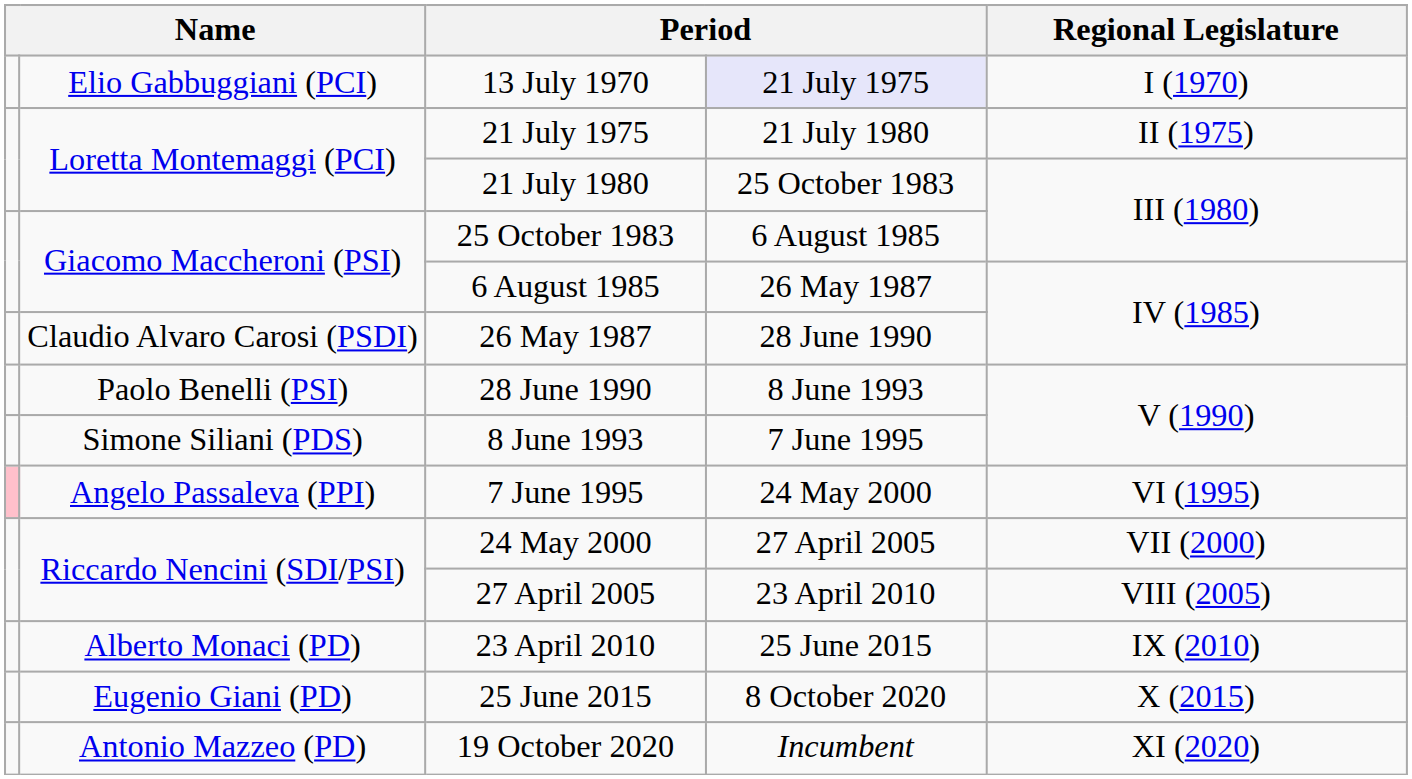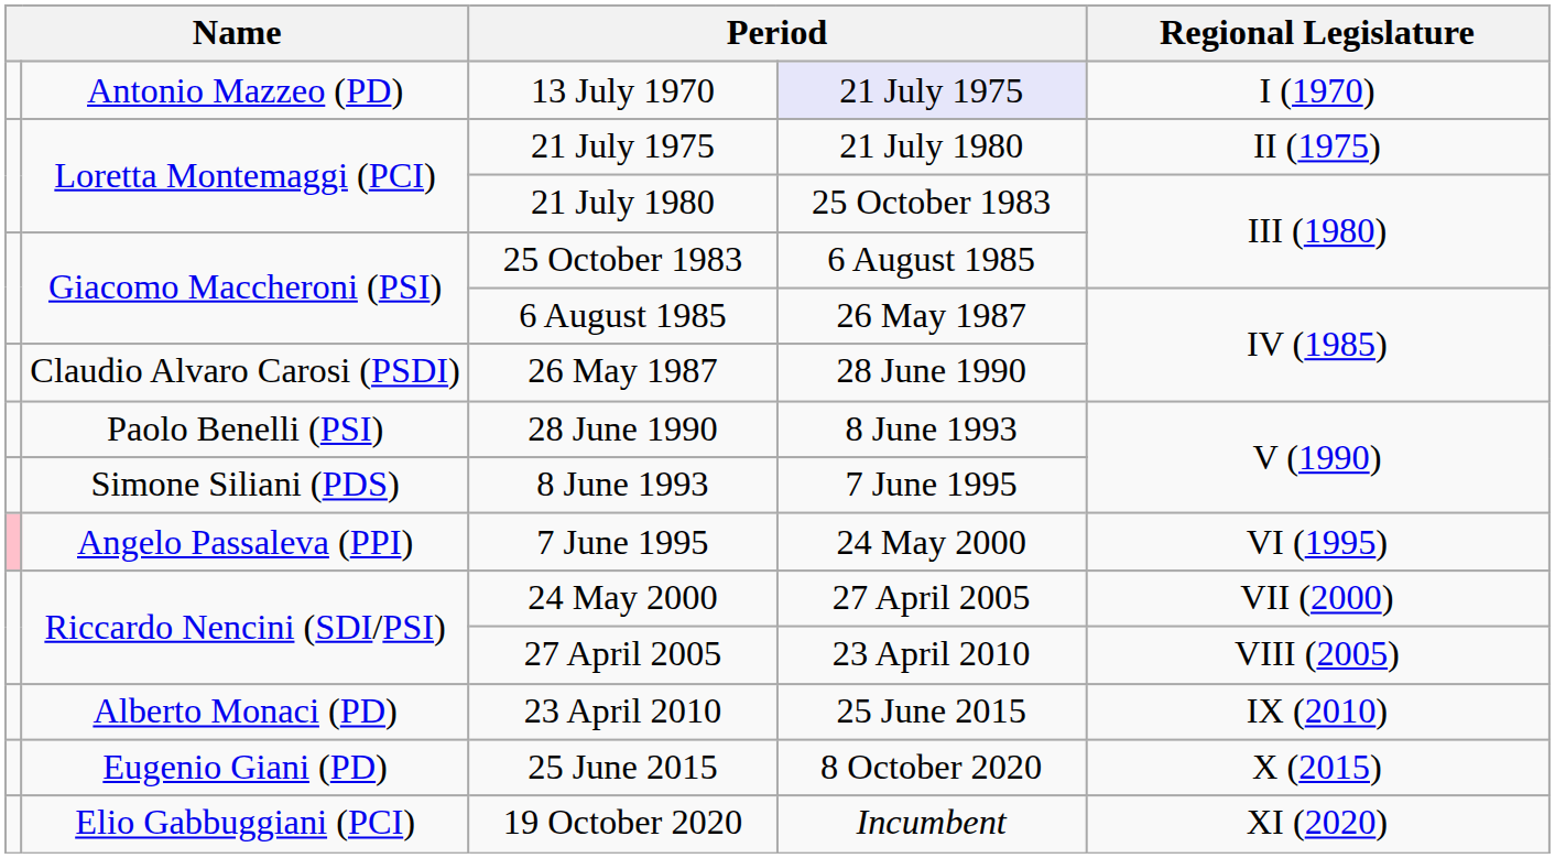13 July 1970 | column 2: Elio Gabbuggiani (PCI) -> Antonio Mazzeo (PD)
19 October 2020 | column 2: Antonio Mazzeo (PD) -> Elio Gabbuggiani (PCI)
